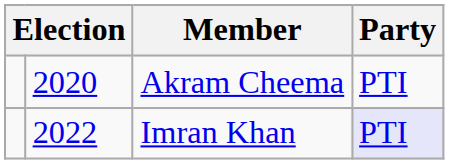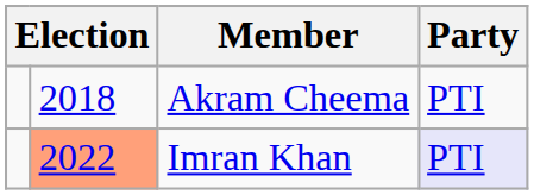Akram Cheema | column 2: 2020 -> 2018
Imran Khan | column 2: no background -> lightsalmon background
